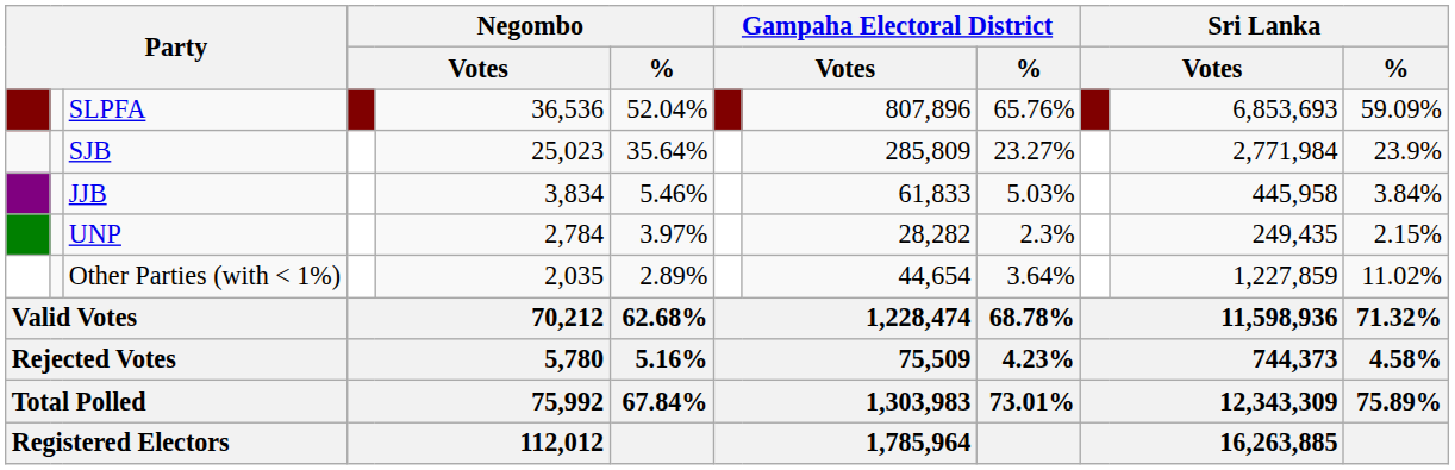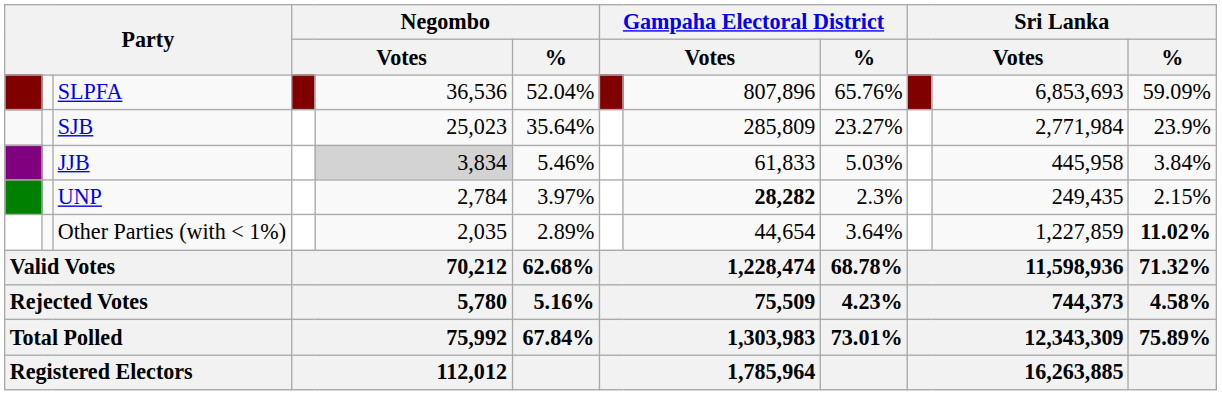JJB | column 5: no background -> lightgrey background
UNP | column 8: normal -> bold
Other Parties (with < 1%) | Sri Lanka / %: normal -> bold
